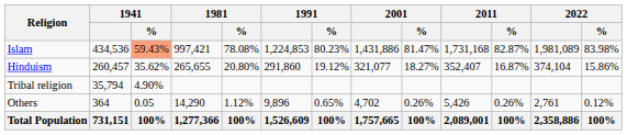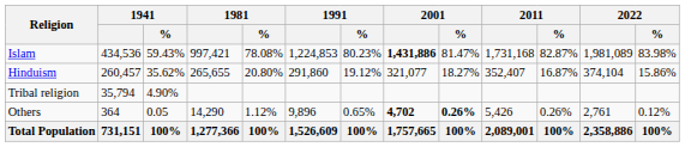Islam | 1941 / %: lightsalmon background -> no background
Islam | 2001: normal -> bold
Others | 2001: normal -> bold
Others | 2001 / %: normal -> bold
